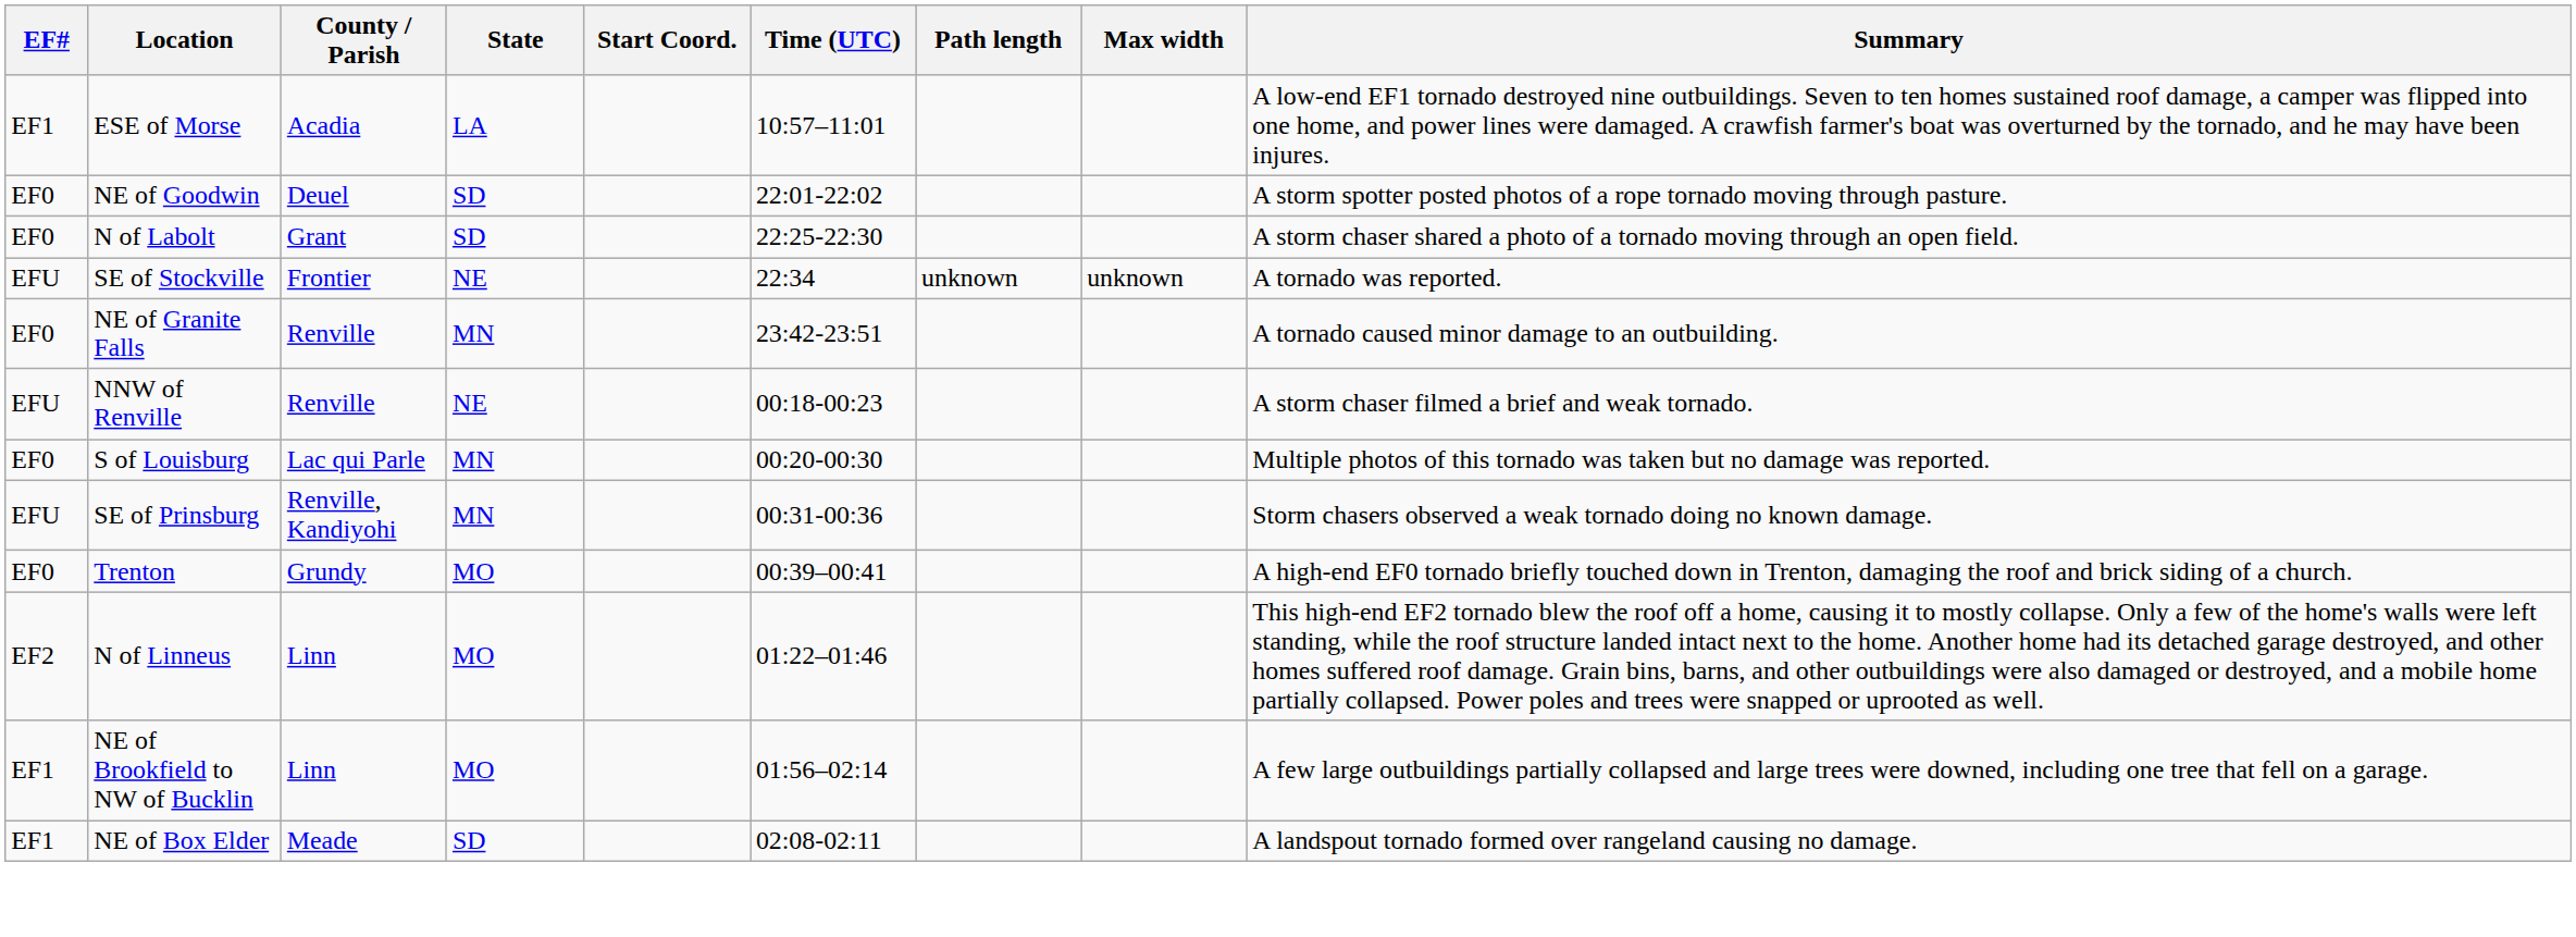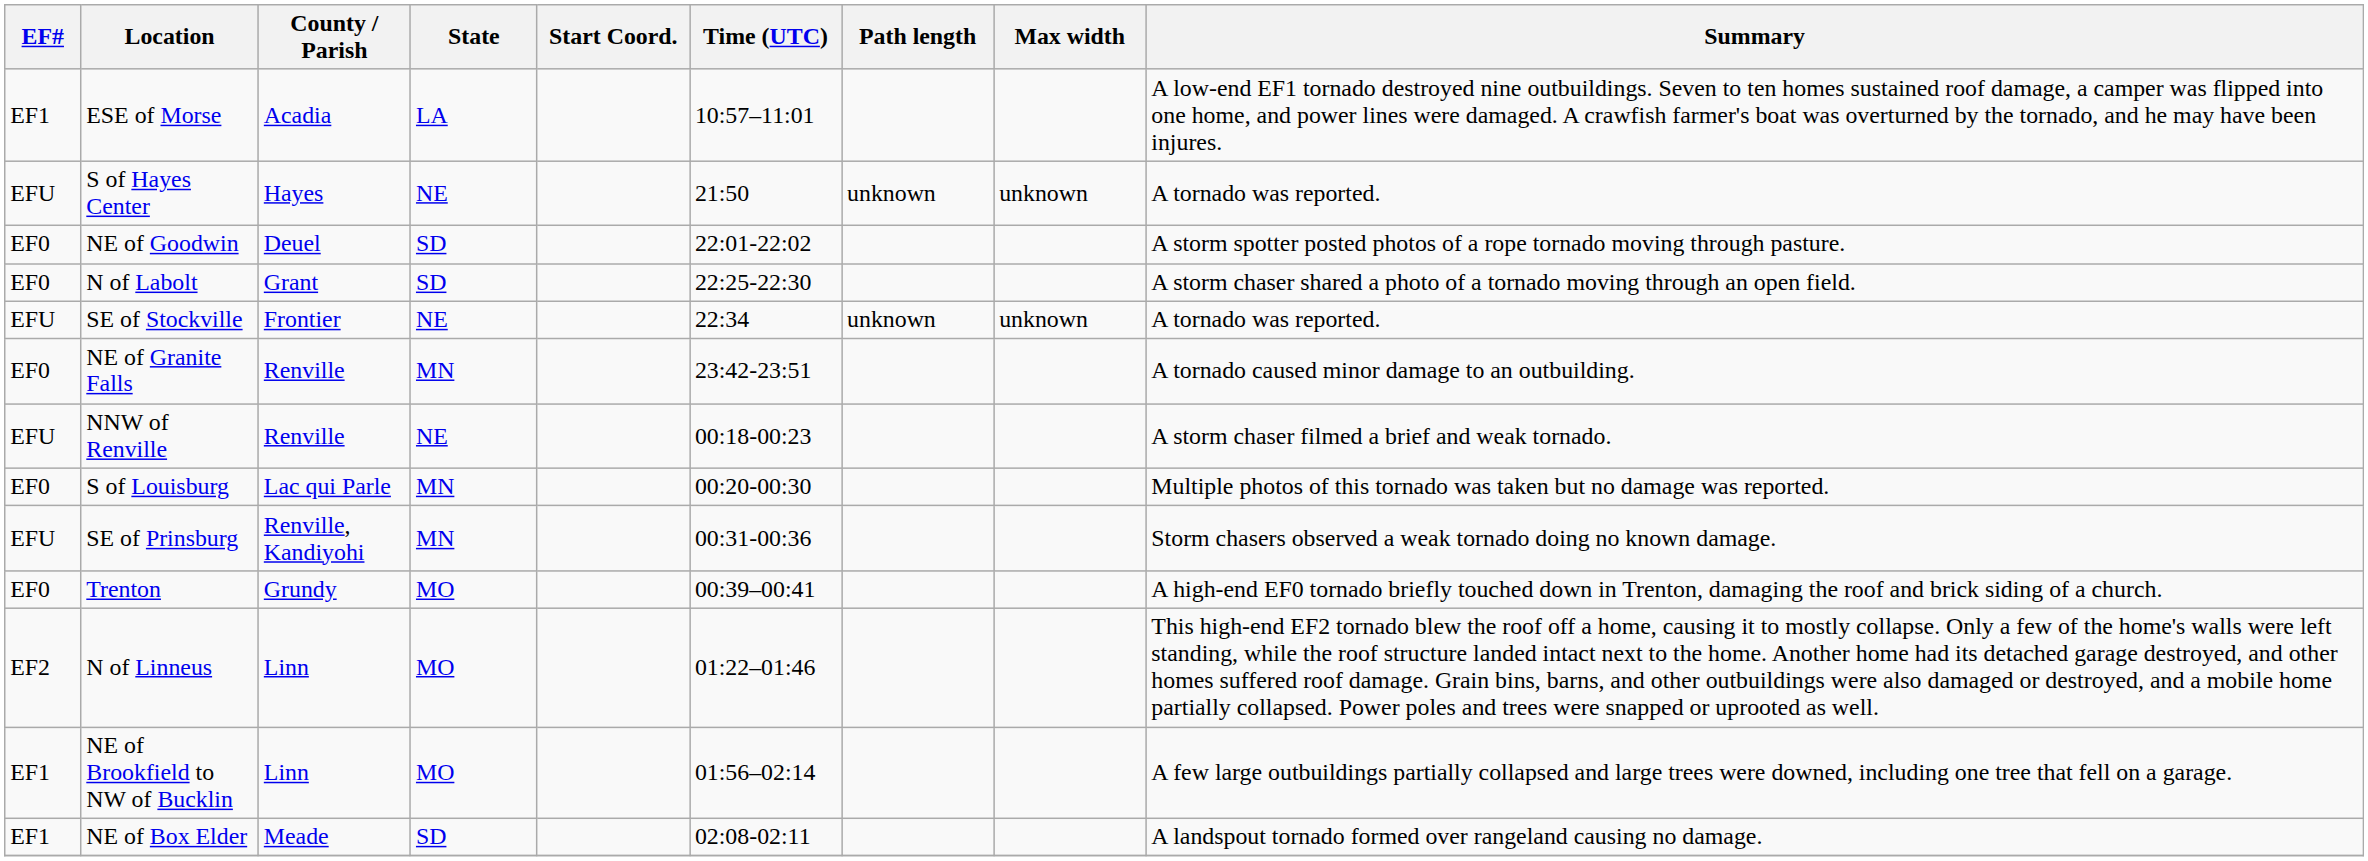+ row: EFU | S of Hayes Center | Hayes | NE | 21:50 | unknown | unknown | A tornado was reported.
